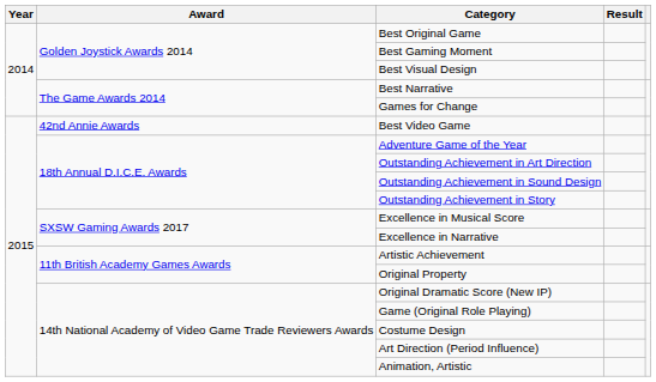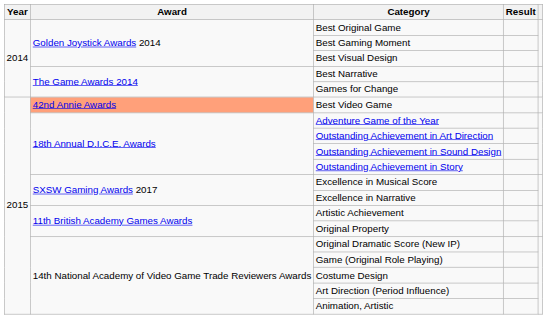Best Video Game | Award: no background -> lightsalmon background
